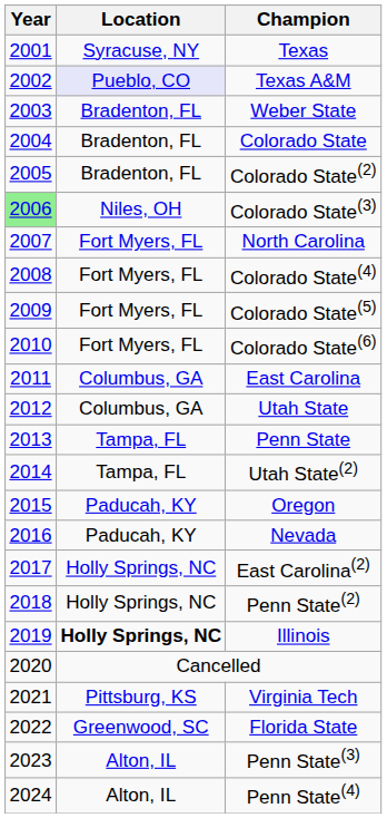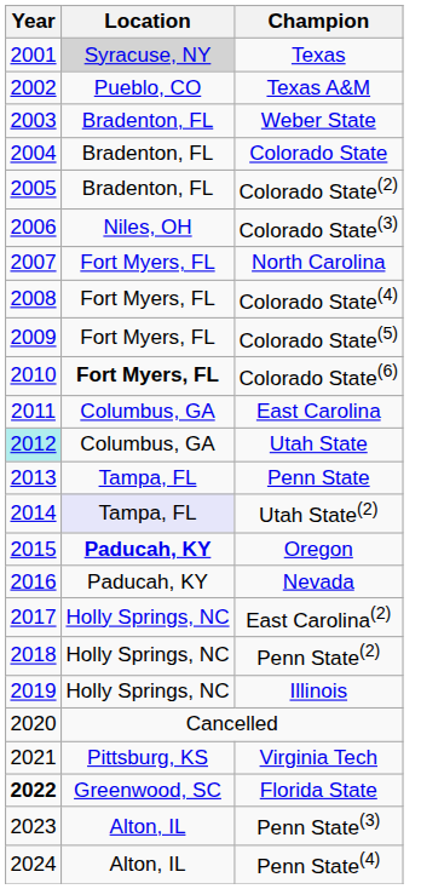Texas | Location: no background -> lightgrey background
Texas A&M | Location: lavender background -> no background
Colorado State(3) | Year: lightgreen background -> no background
Colorado State(6) | Location: normal -> bold
Utah State | Year: no background -> paleturquoise background
Utah State(2) | Location: no background -> lavender background
Oregon | Location: normal -> bold
Illinois | Location: bold -> normal
Florida State | Year: normal -> bold
